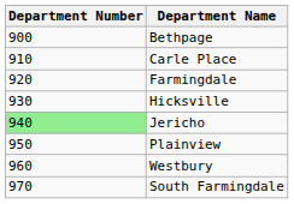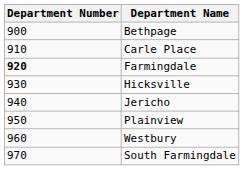Farmingdale | Department Number: normal -> bold
Jericho | Department Number: lightgreen background -> no background
